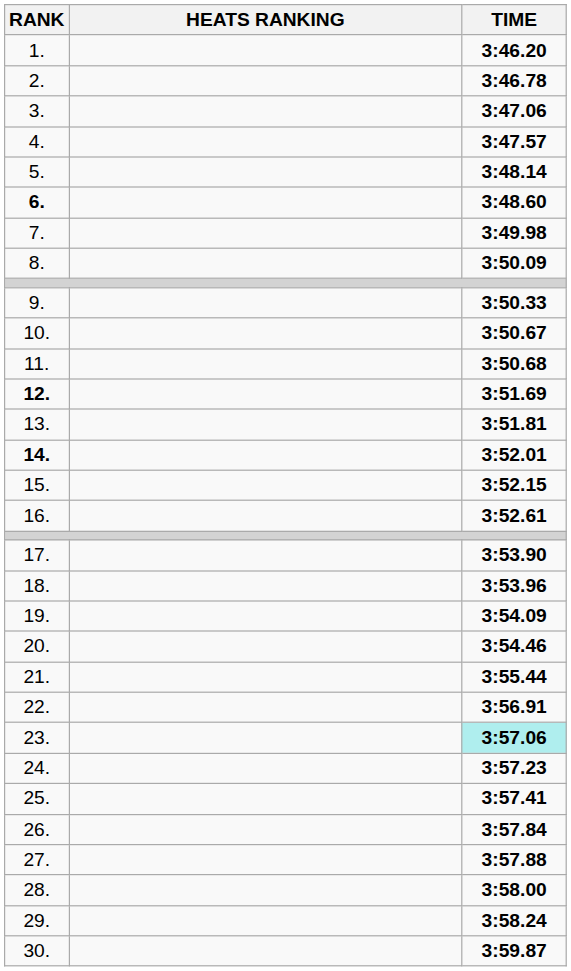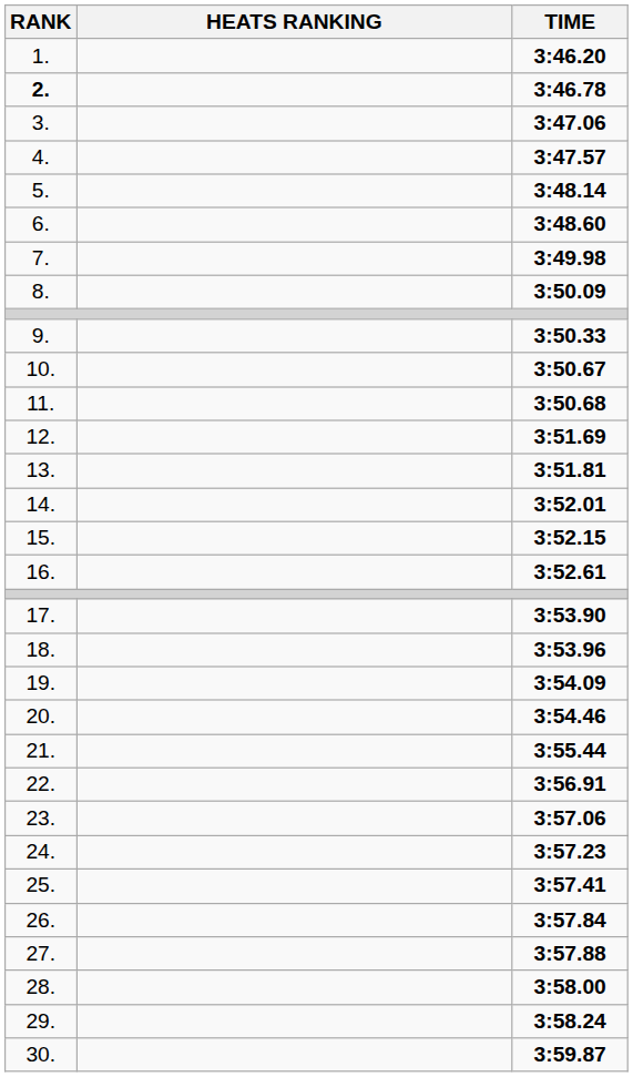2. | RANK: normal -> bold
6. | RANK: bold -> normal
12. | RANK: bold -> normal
14. | RANK: bold -> normal
23. | TIME: paleturquoise background -> no background
